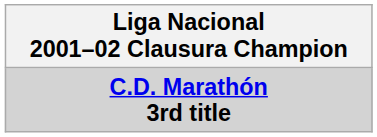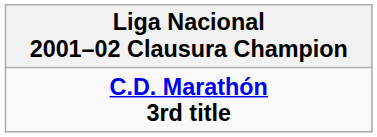row 2 | column 1: lightgrey background -> no background
